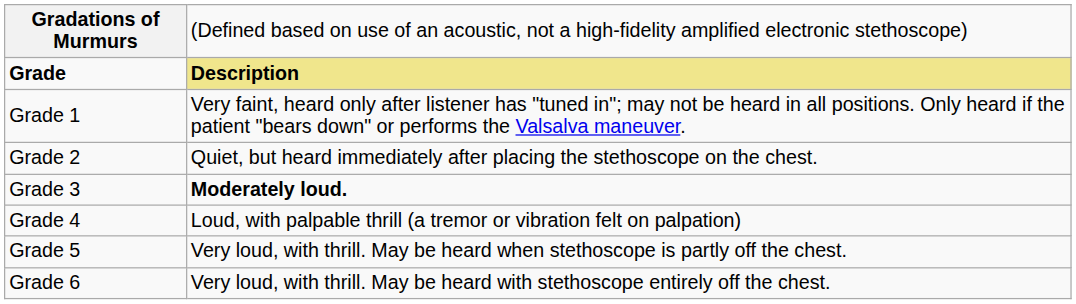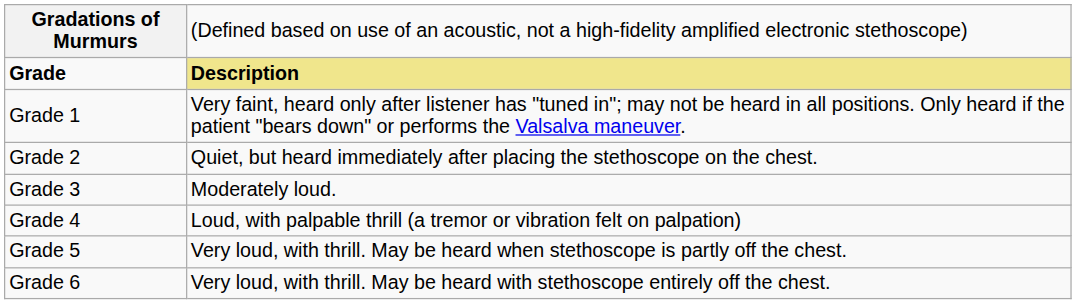Grade 3 | column 2: bold -> normal
